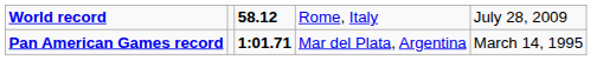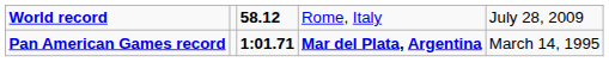Pan American Games record | column 4: normal -> bold
